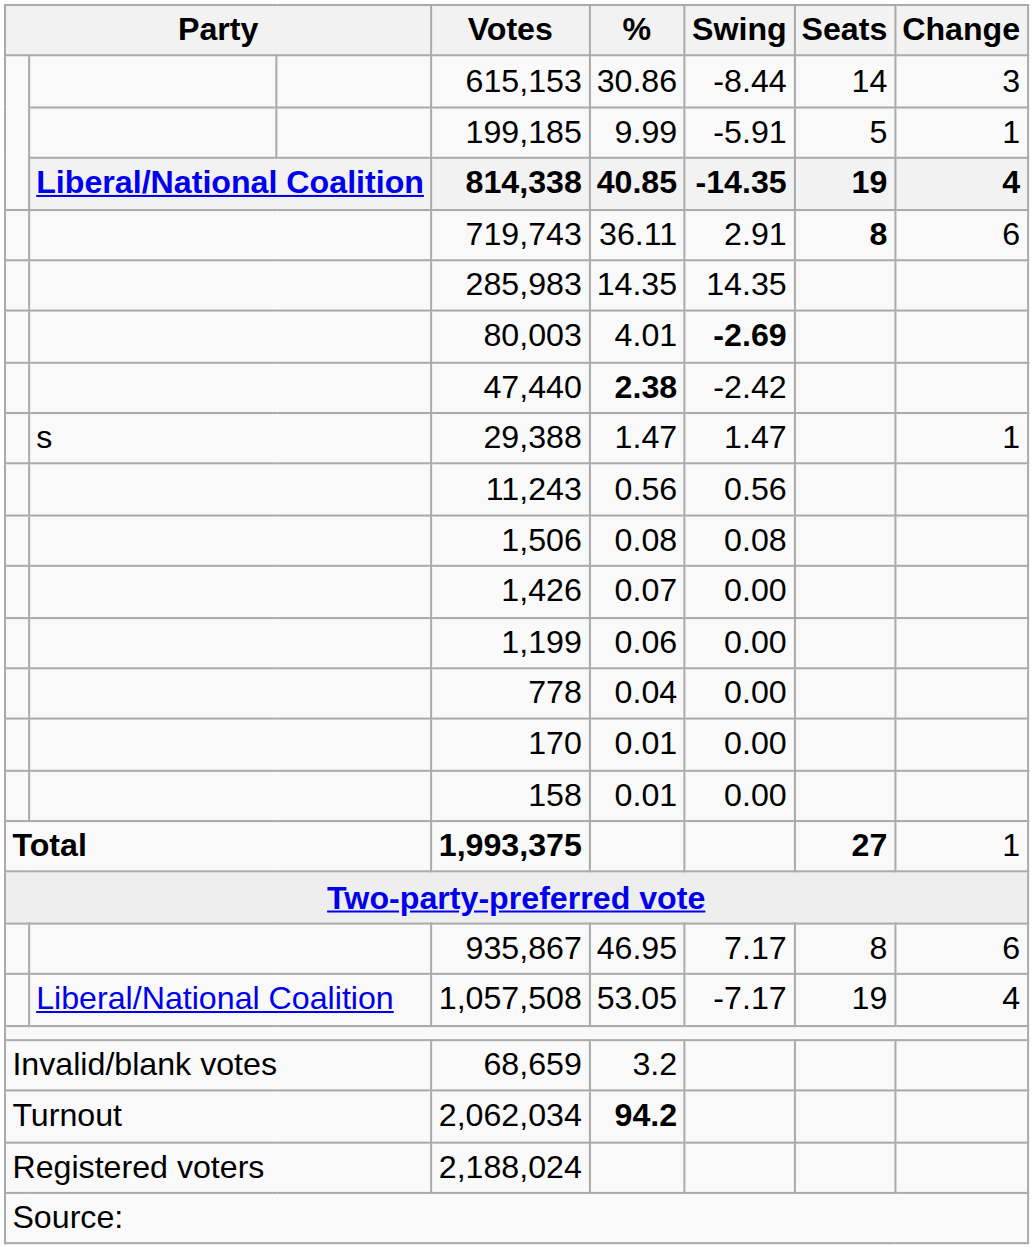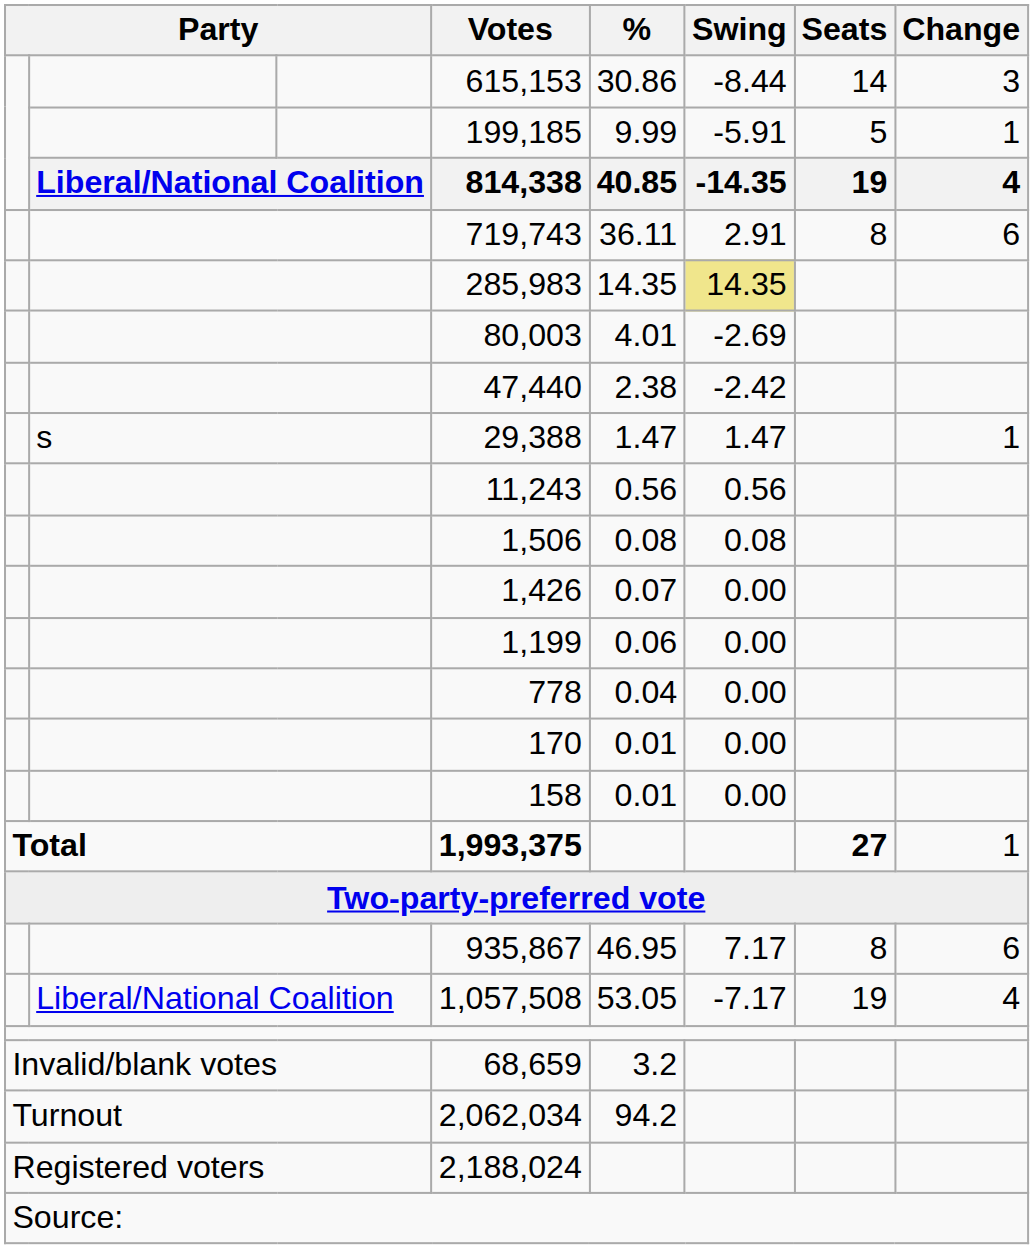719,743 | Seats: bold -> normal
285,983 | Swing: no background -> khaki background
80,003 | Swing: bold -> normal
47,440 | %: bold -> normal
2,062,034 | %: bold -> normal
